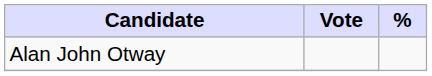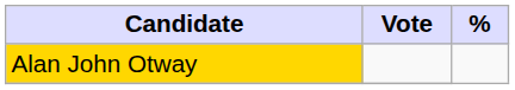Alan John Otway | Candidate: no background -> gold background
